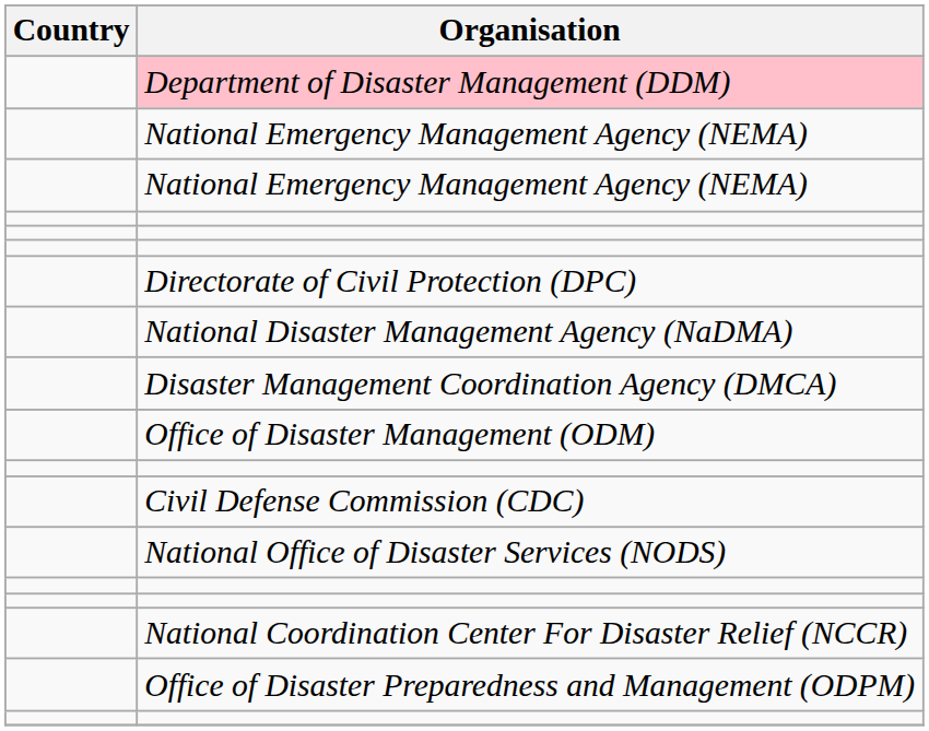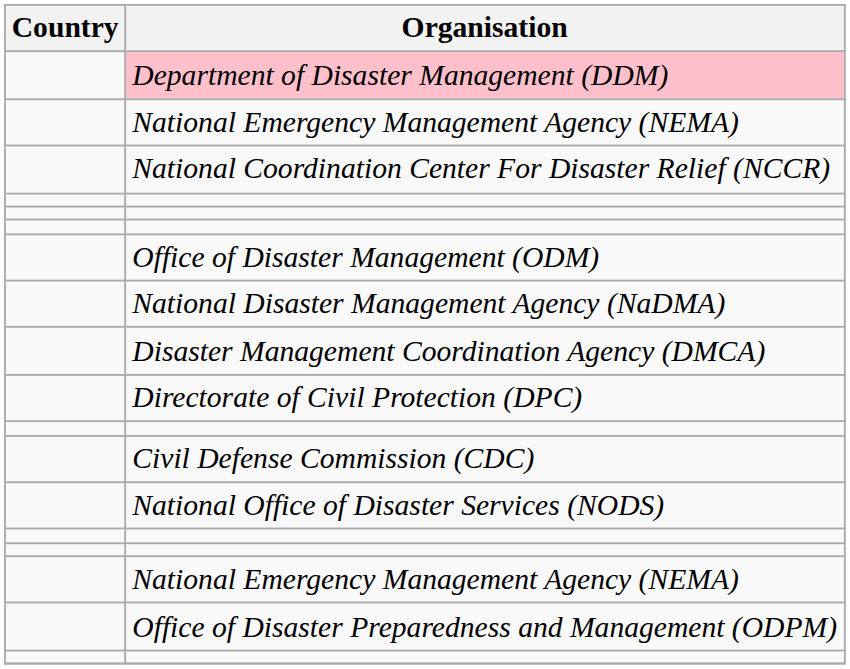row 4 | Organisation: National Emergency Management Agency (NEMA) -> National Coordination Center For Disaster Relief (NCCR)
row 8 | Organisation: Directorate of Civil Protection (DPC) -> Office of Disaster Management (ODM)
row 11 | Organisation: Office of Disaster Management (ODM) -> Directorate of Civil Protection (DPC)
row 17 | Organisation: National Coordination Center For Disaster Relief (NCCR) -> National Emergency Management Agency (NEMA)
